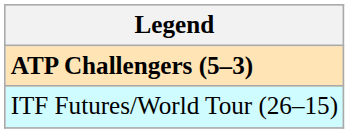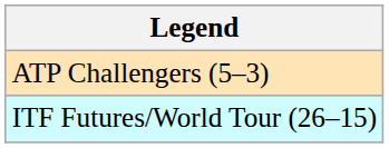row 2 | column 1: bold -> normal
